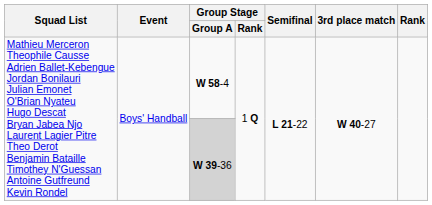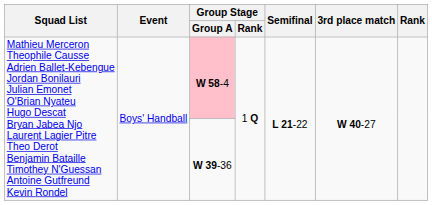W 58-4 | Group Stage / Group A: no background -> pink background
W 39-36 | Group Stage / Group A: lightgrey background -> no background
